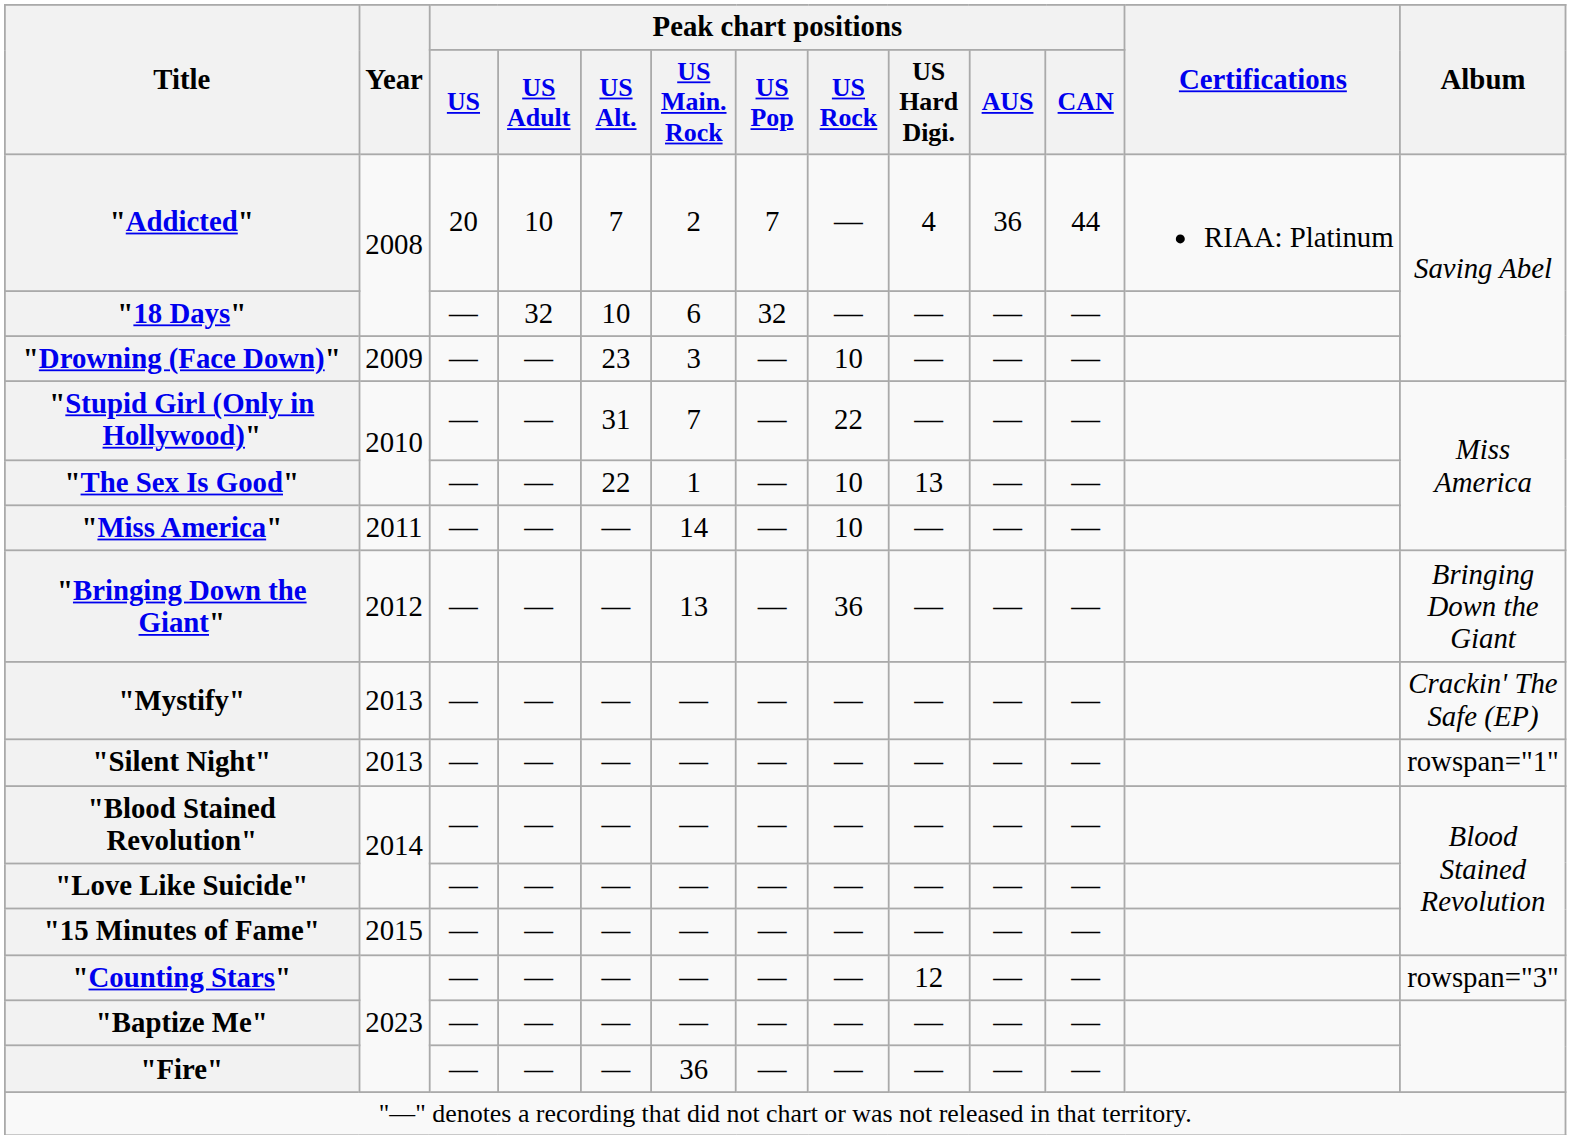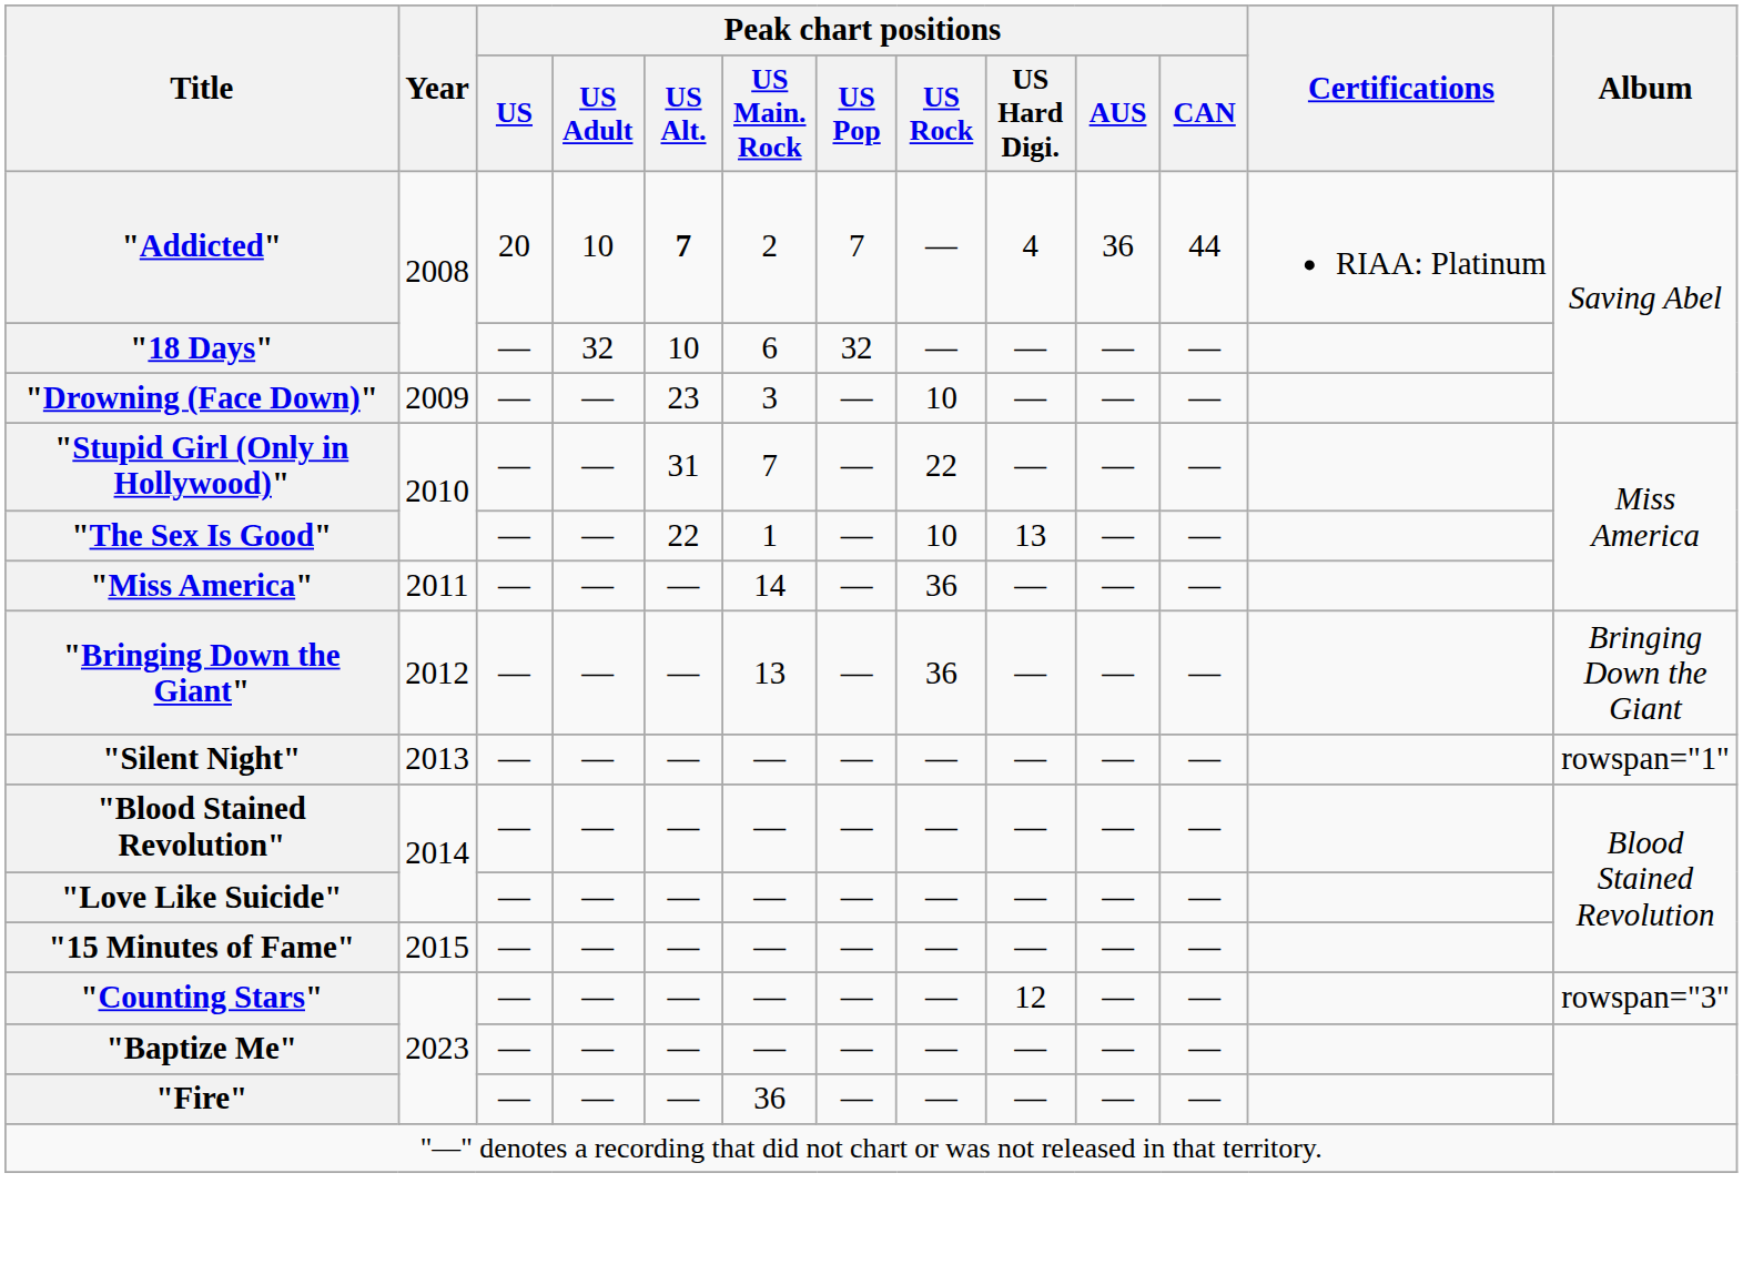"Addicted" | Peak chart positions / US Alt.: normal -> bold
"Miss America" | Peak chart positions / US Rock: 10 -> 36
- row: "Mystify" | 2013 | — | — | — | — | — | — | — | — | — | Crackin' The Safe (EP)
